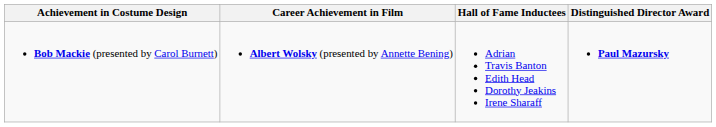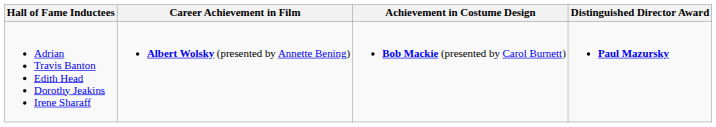columns swapped: Hall of Fame Inductees <-> Achievement in Costume Design
